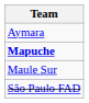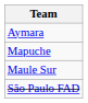row 3 | column 1: bold -> normal
